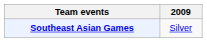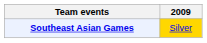Southeast Asian Games | 2009: no background -> gold background
